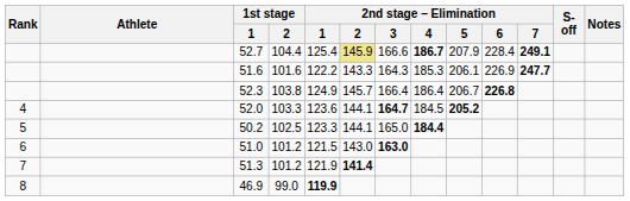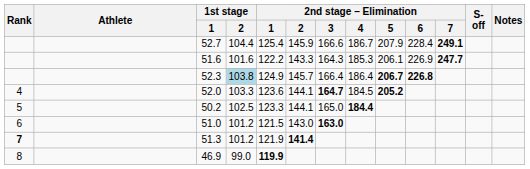52.7 | 2nd stage – Elimination / 2: khaki background -> no background
52.7 | 2nd stage – Elimination / 4: bold -> normal
52.3 | 1st stage / 2: no background -> lightblue background
52.3 | 2nd stage – Elimination / 5: normal -> bold
51.3 | Rank: normal -> bold
